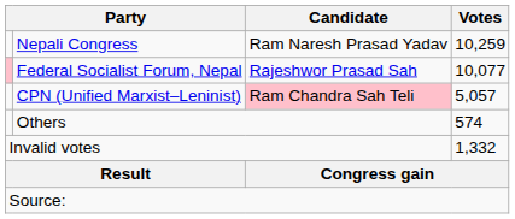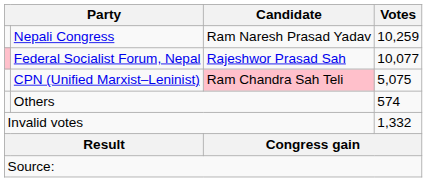CPN (Unified Marxist–Leninist) | Votes: 5,057 -> 5,075
